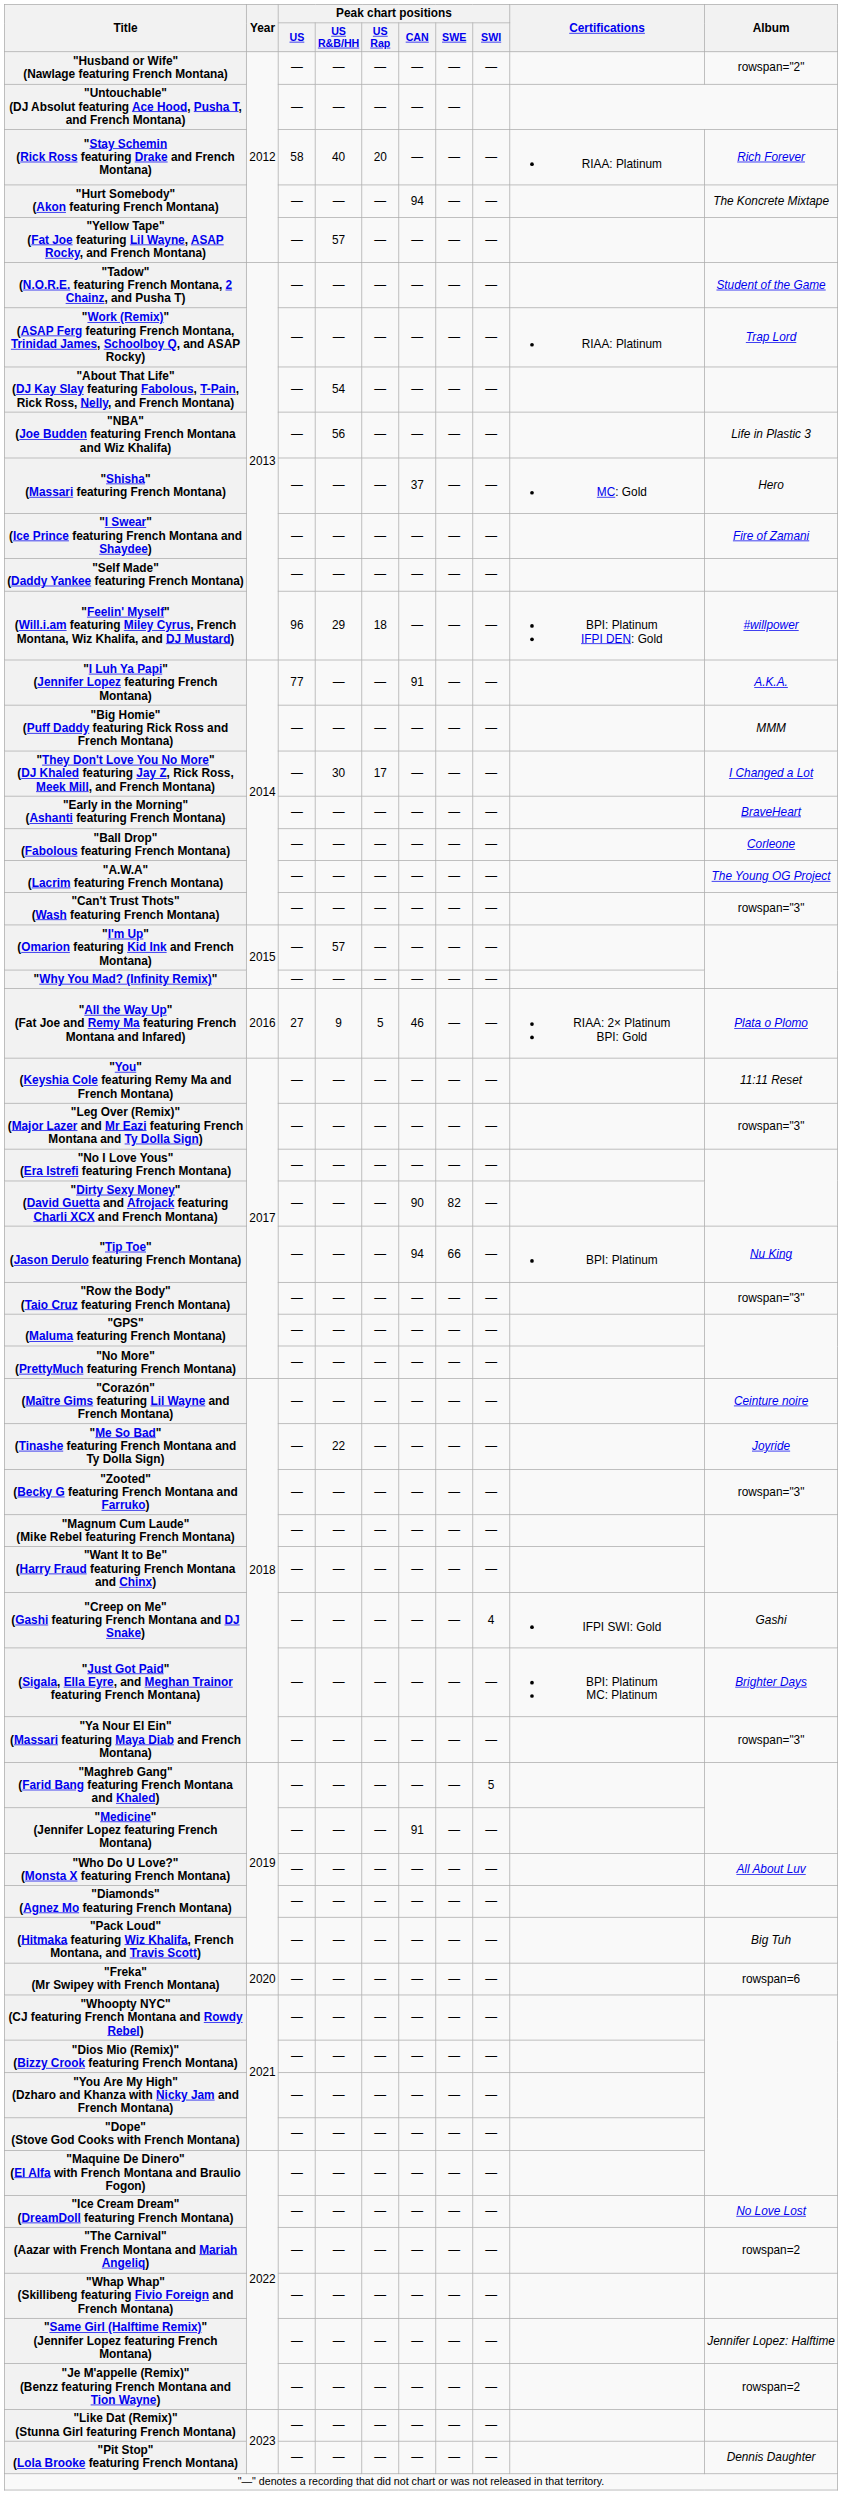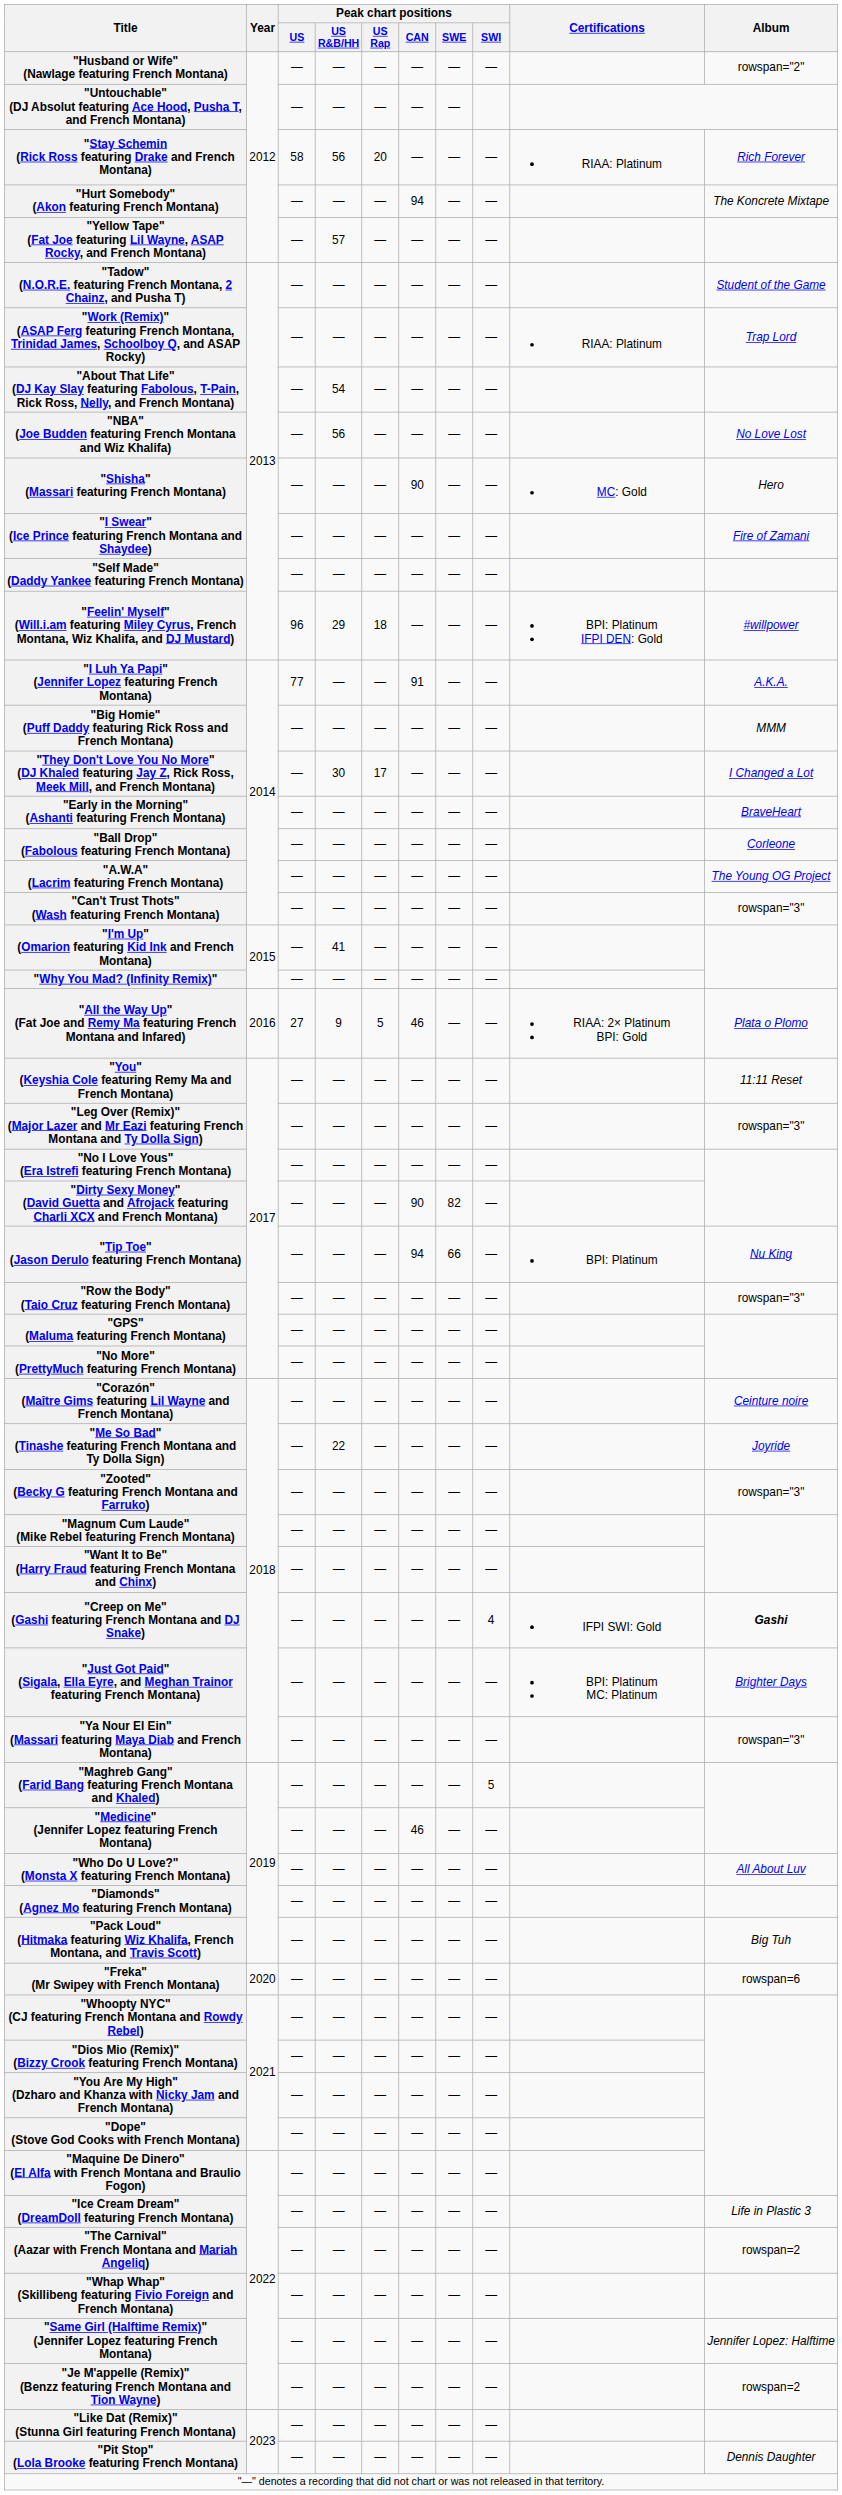"Stay Schemin (Rick Ross featuring Drake and French Montana) | Peak chart positions / US R&B/HH: 40 -> 56
"NBA" (Joe Budden featuring French Montana and Wiz Khalifa) | Album: Life in Plastic 3 -> No Love Lost
"Shisha" (Massari featuring French Montana) | Peak chart positions / CAN: 37 -> 90
"I'm Up" (Omarion featuring Kid Ink and French Montana) | Peak chart positions / US R&B/HH: 57 -> 41
"Creep on Me" (Gashi featuring French Montana and DJ Snake) | Album: normal -> bold
"Medicine" (Jennifer Lopez featuring French Montana) | Peak chart positions / CAN: 91 -> 46
"Ice Cream Dream" (DreamDoll featuring French Montana) | Album: No Love Lost -> Life in Plastic 3
